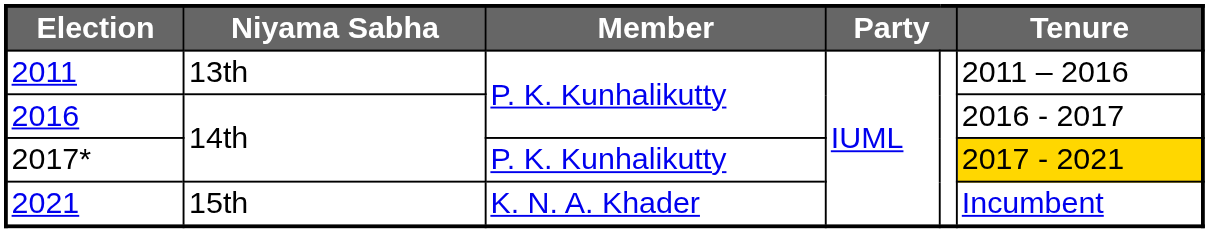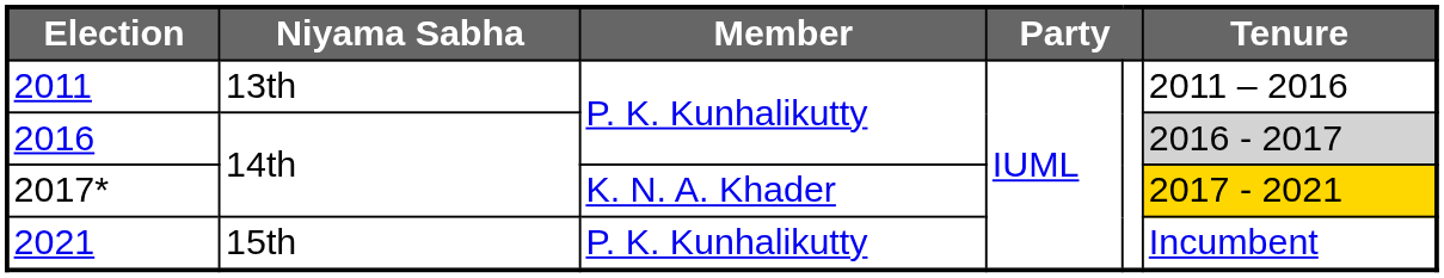2016 | Tenure: no background -> lightgrey background
2017* | Member: P. K. Kunhalikutty -> K. N. A. Khader
2021 | Member: K. N. A. Khader -> P. K. Kunhalikutty
